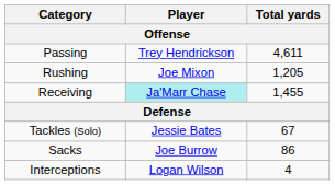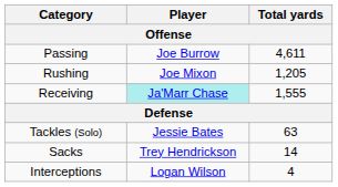Passing | Player: Trey Hendrickson -> Joe Burrow
Receiving | Total yards: 1,455 -> 1,555
Tackles (Solo) | Total yards: 67 -> 63
Sacks | Player: Joe Burrow -> Trey Hendrickson
Sacks | Total yards: 86 -> 14
